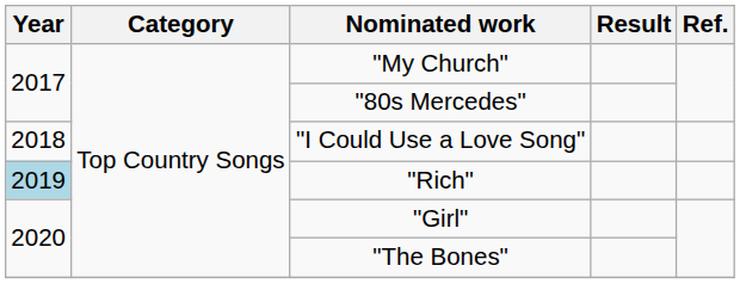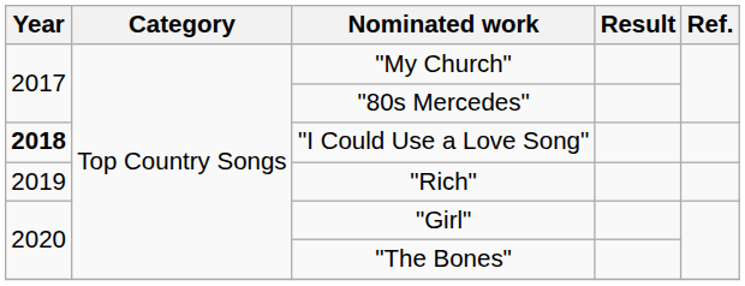"I Could Use a Love Song" | Year: normal -> bold
"Rich" | Year: lightblue background -> no background
